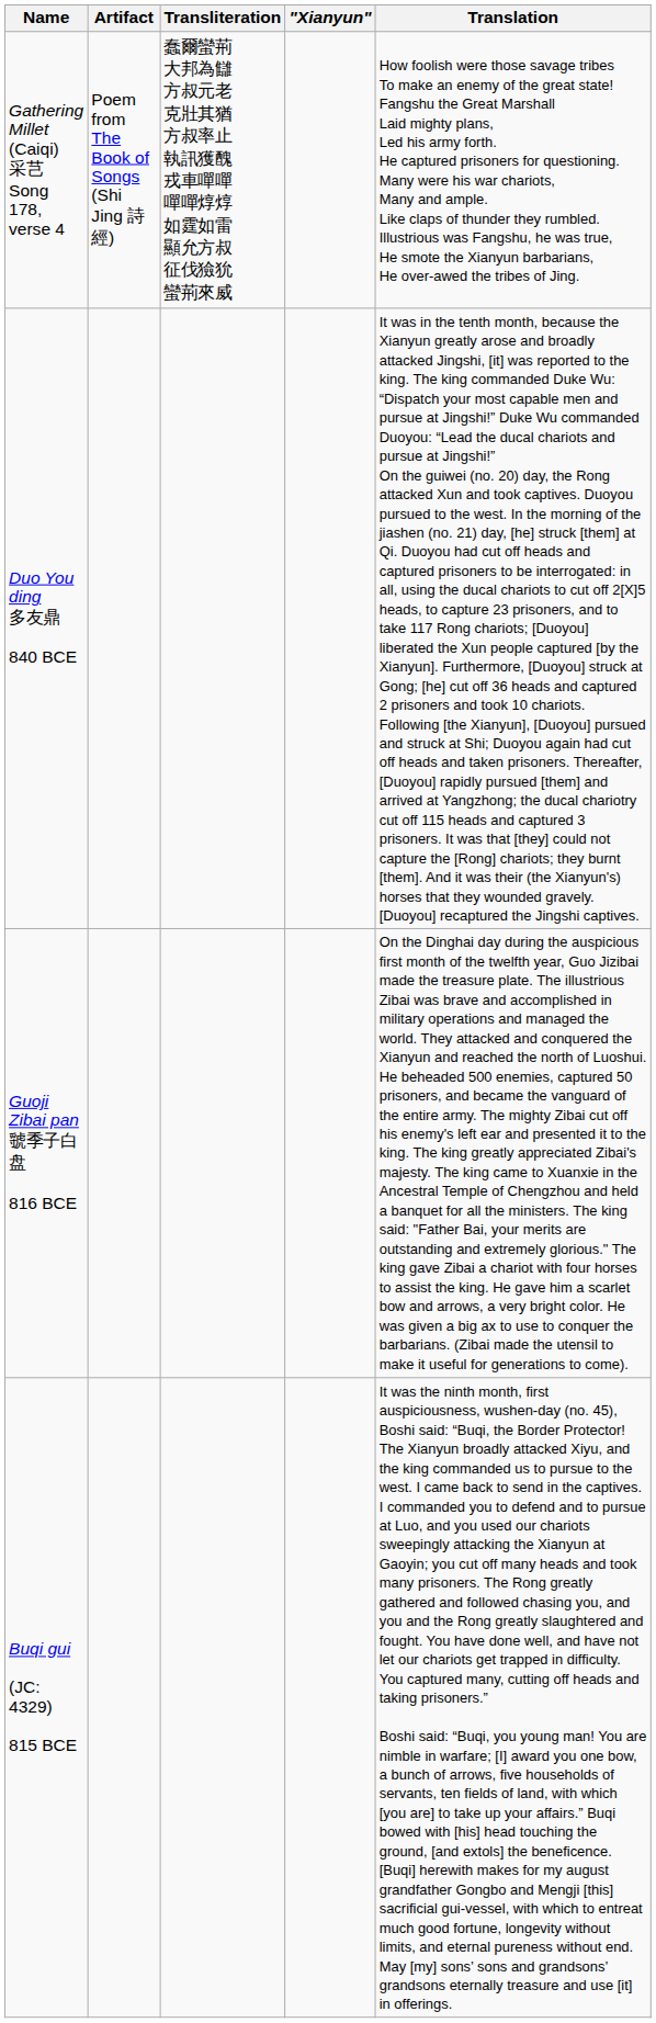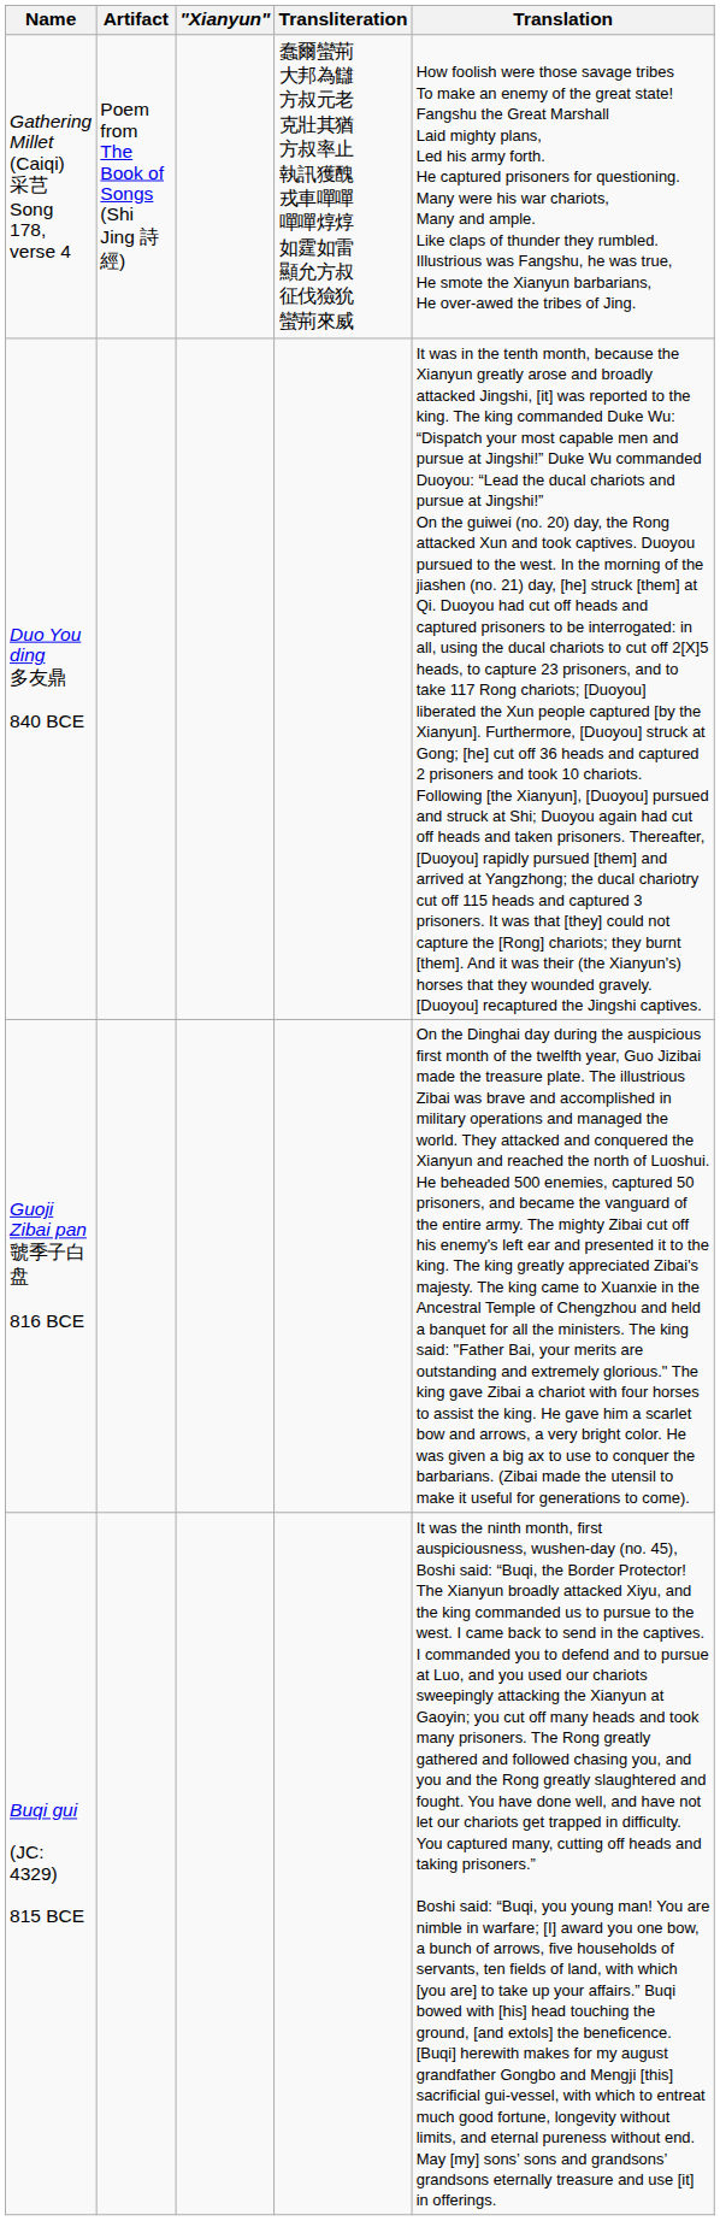columns swapped: Transliteration <-> "Xianyun"
